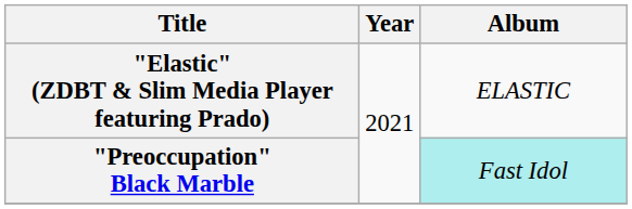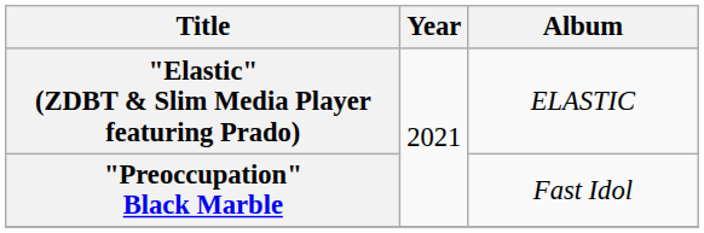"Preoccupation" Black Marble | Album: paleturquoise background -> no background
